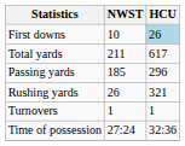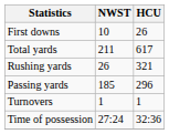First downs | HCU: lightblue background -> no background
rows swapped: Rushing yards <-> Passing yards
